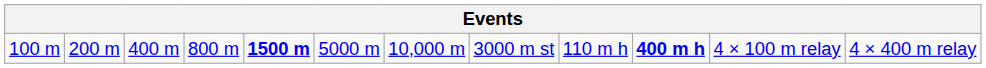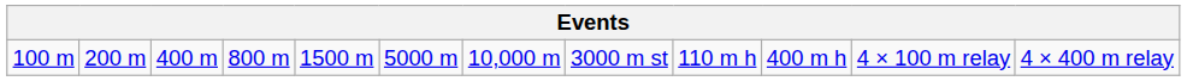100 m | column 5: bold -> normal
100 m | column 10: bold -> normal
